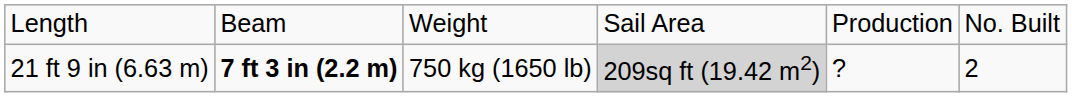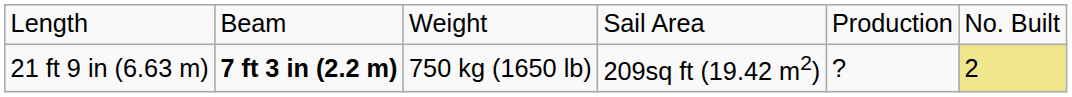21 ft 9 in (6.63 m) | column 4: lightgrey background -> no background
21 ft 9 in (6.63 m) | column 6: no background -> khaki background
